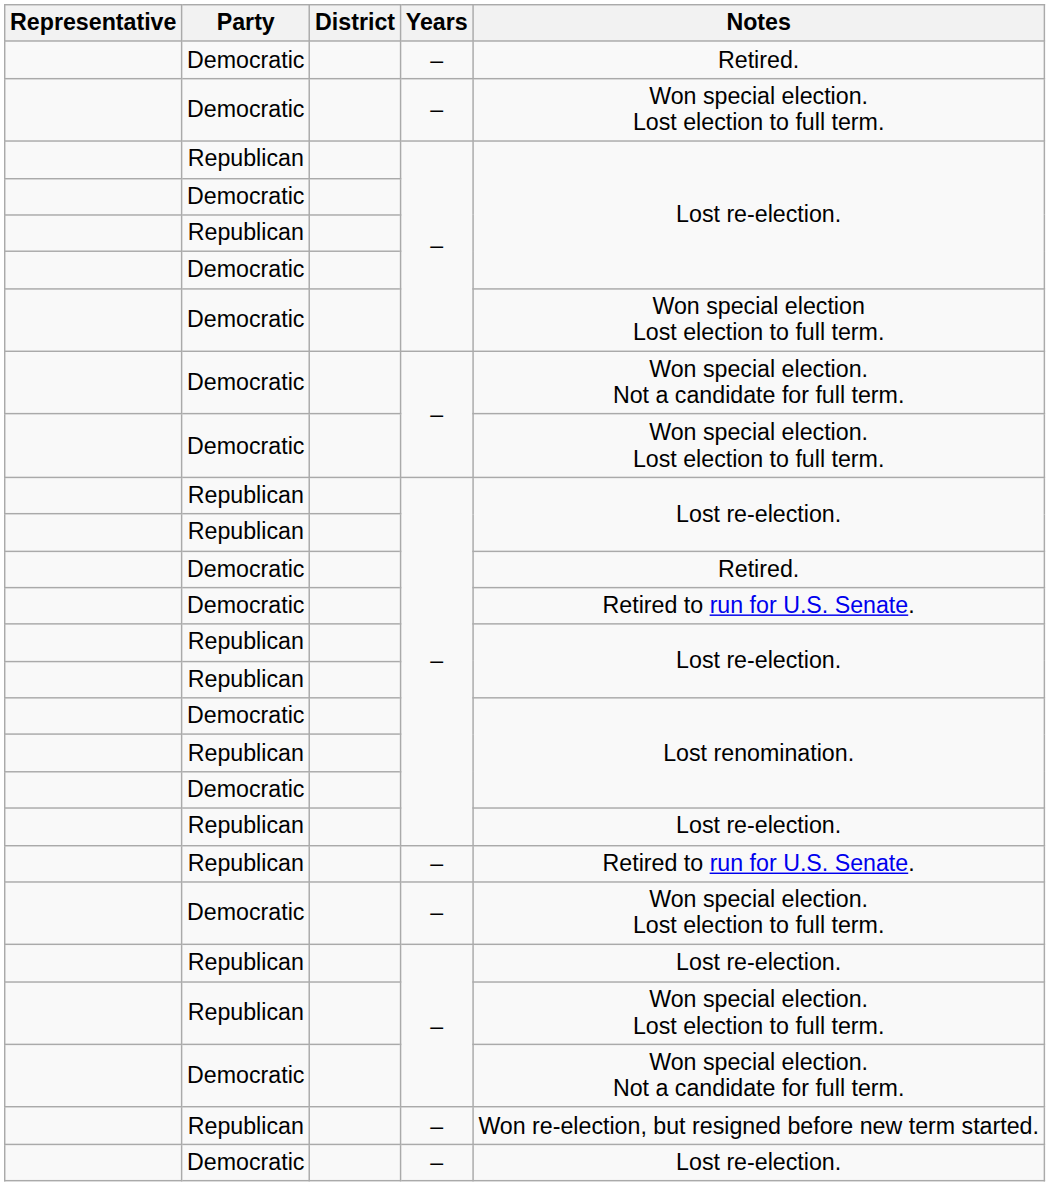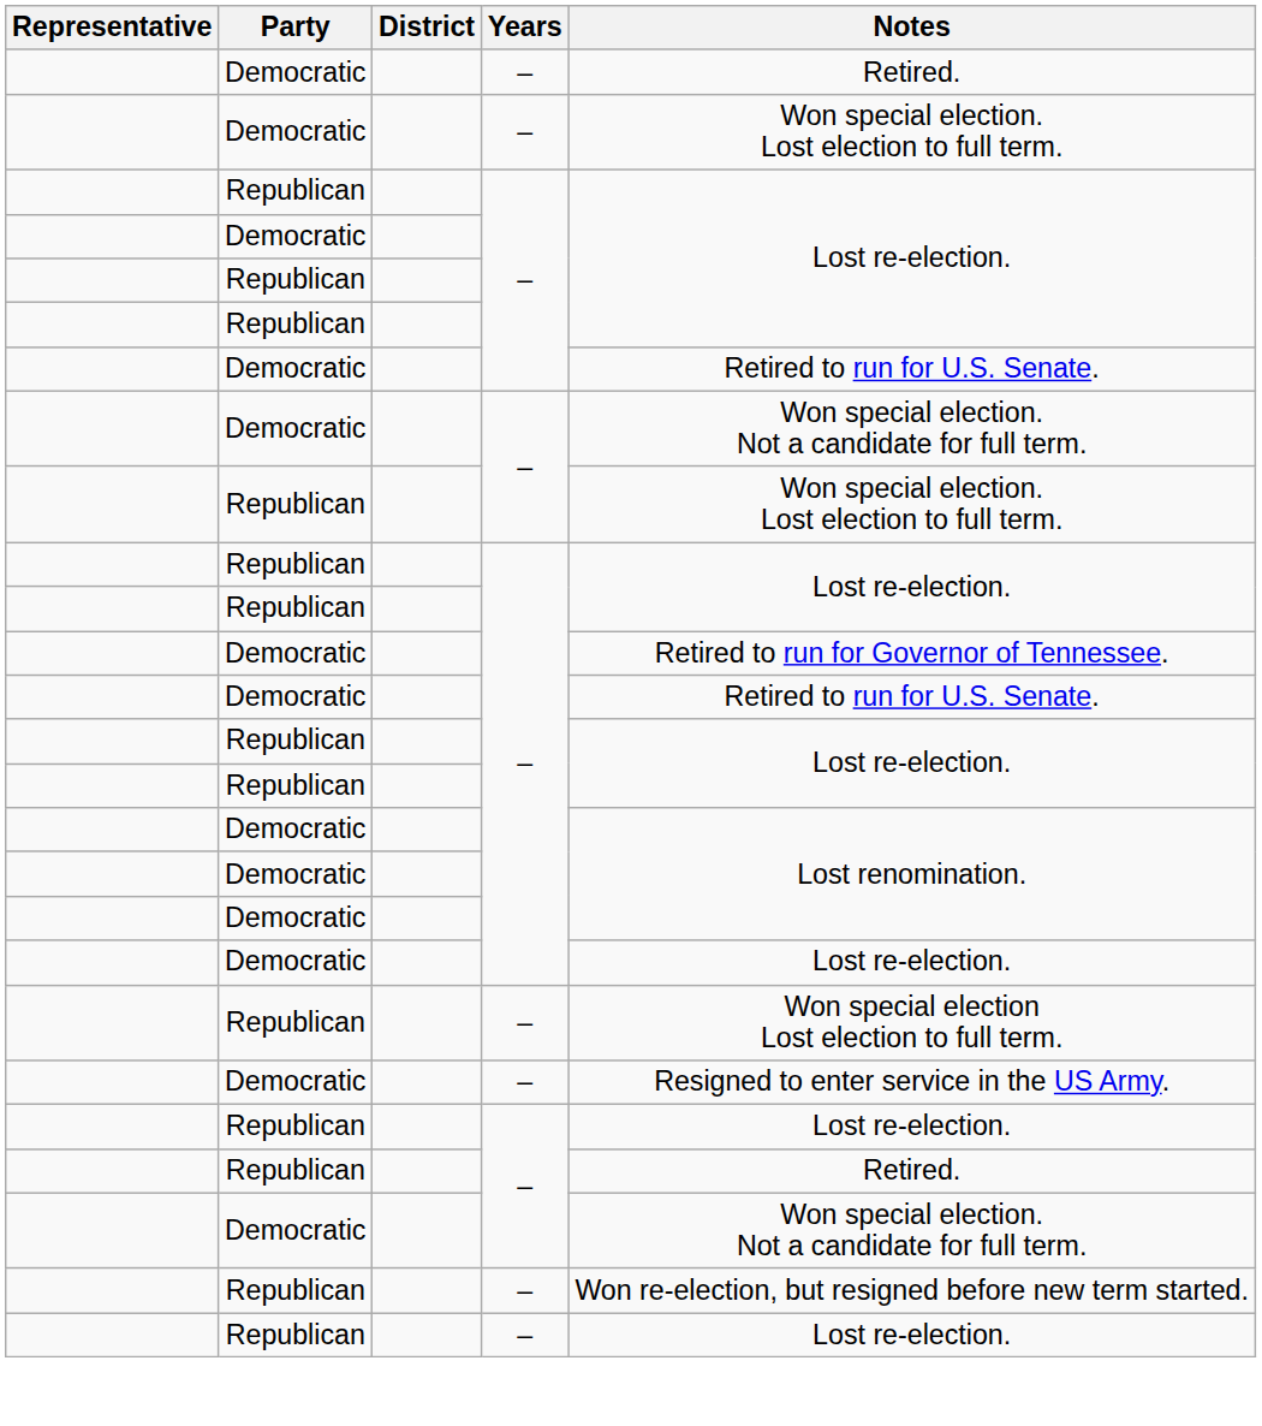row 7 | Party: Democratic -> Republican
row 8 | Notes: Won special election Lost election to full term. -> Retired to run for U.S. Senate.
row 10 | Party: Democratic -> Republican
row 13 | Notes: Retired. -> Retired to run for Governor of Tennessee.
row 18 | Party: Republican -> Democratic
row 20 | Party: Republican -> Democratic
row 21 | Notes: Retired to run for U.S. Senate. -> Won special election Lost election to full term.
row 22 | Notes: Won special election. Lost election to full term. -> Resigned to enter service in the US Army.
row 24 | Notes: Won special election. Lost election to full term. -> Retired.
row 27 | Party: Democratic -> Republican
